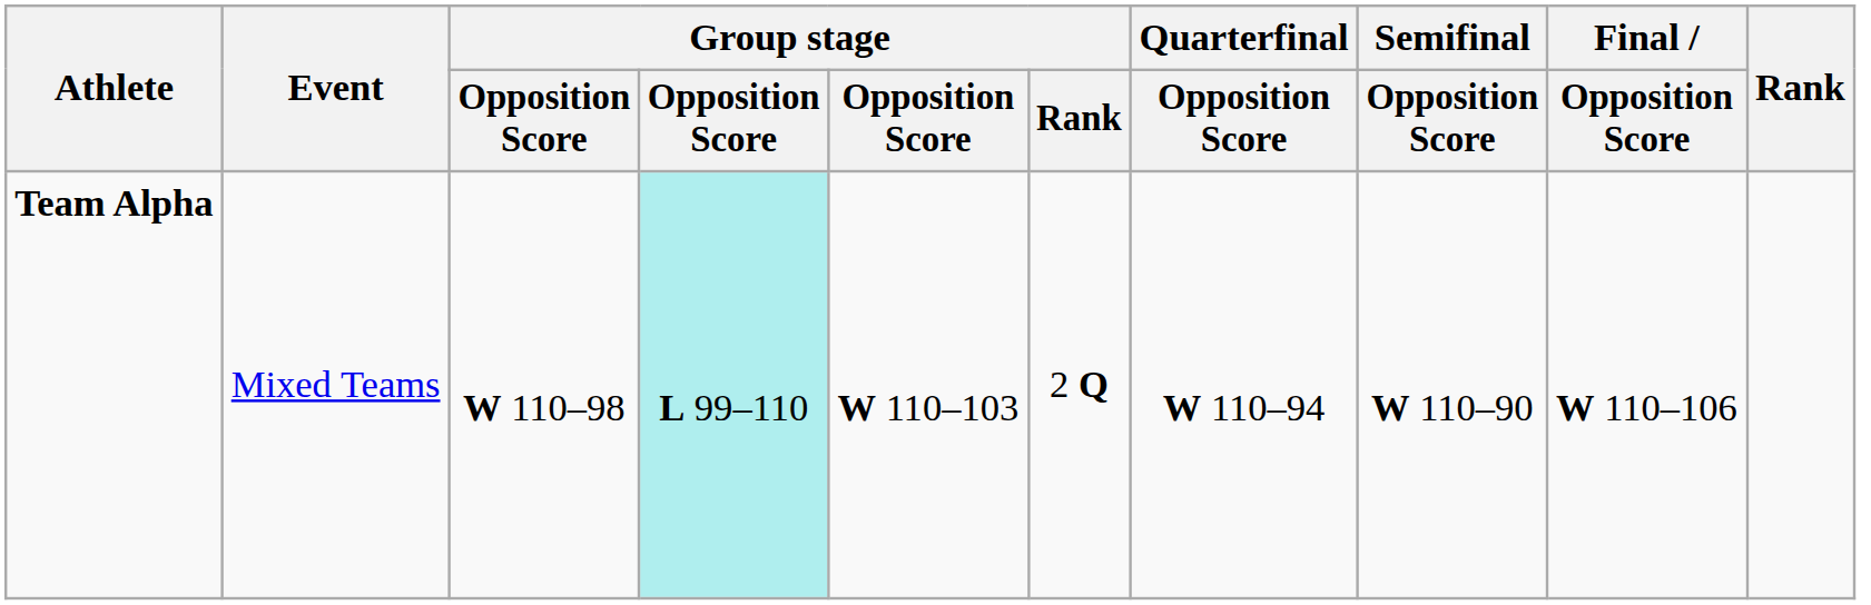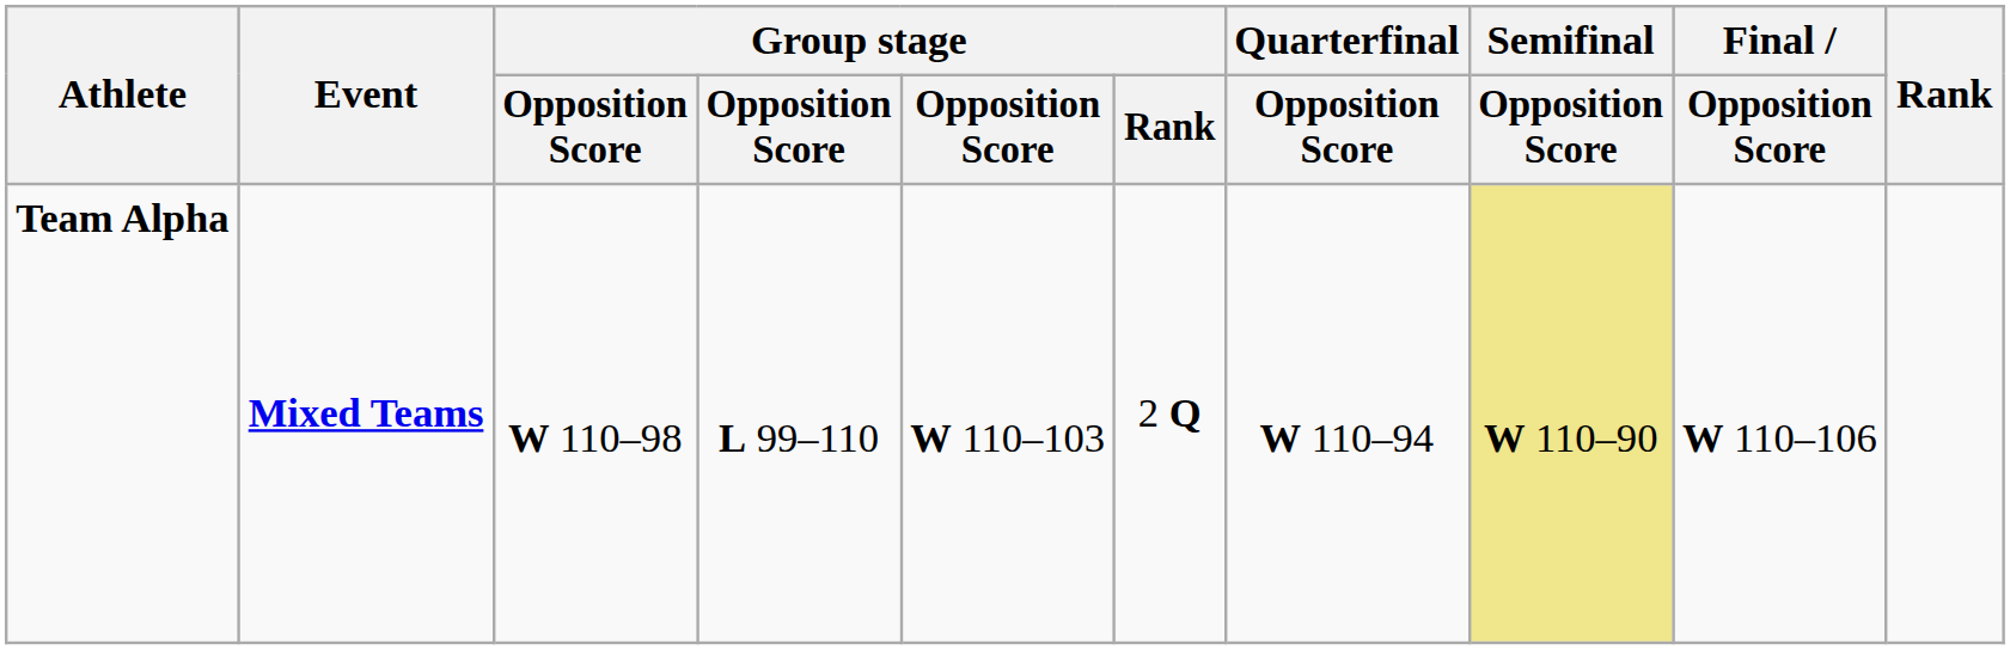Team Alpha | Event: normal -> bold
Team Alpha | column 4: paleturquoise background -> no background
Team Alpha | Semifinal / Opposition Score: no background -> khaki background
